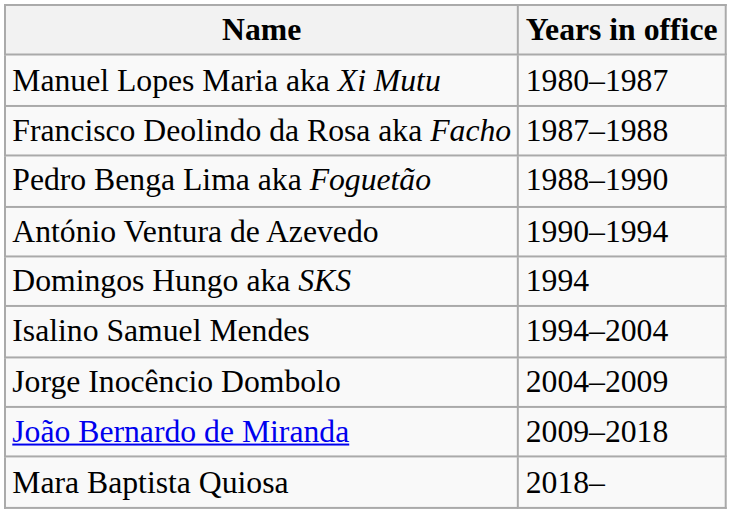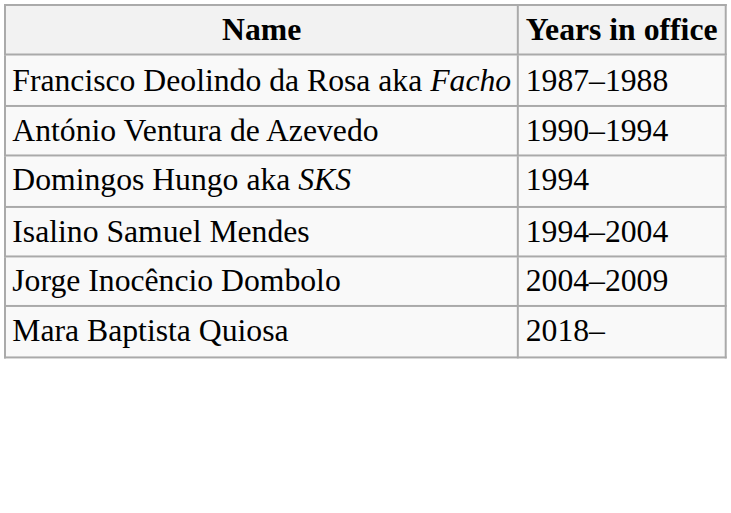- row: Manuel Lopes Maria aka Xi Mutu | 1980–1987
- row: Pedro Benga Lima aka Foguetão | 1988–1990
- row: João Bernardo de Miranda | 2009–2018
